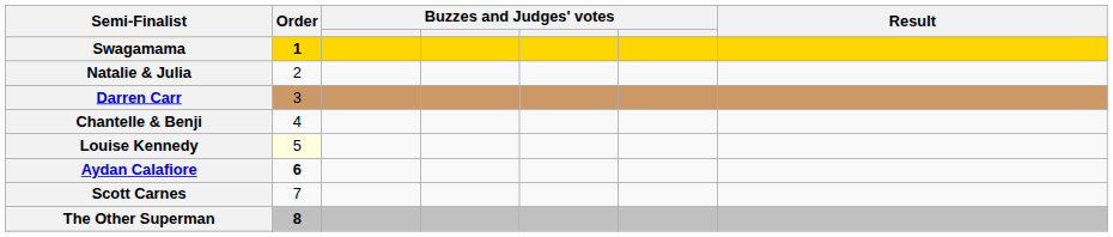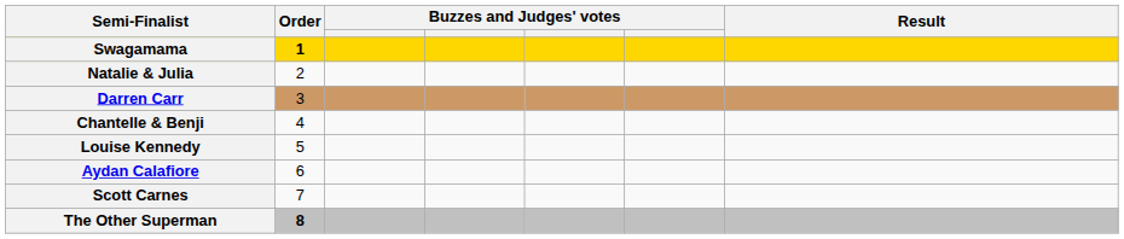Louise Kennedy | Order: lightyellow background -> no background
Aydan Calafiore | Order: bold -> normal
